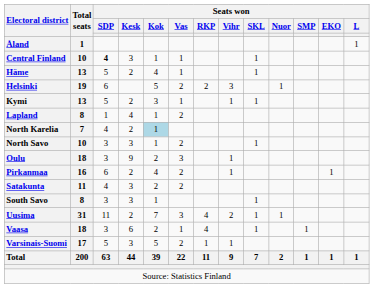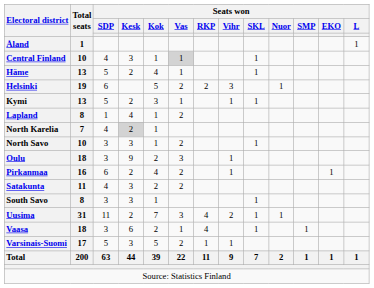Central Finland | Seats won / SDP: bold -> normal
Central Finland | Seats won / Vas: no background -> lightgrey background
North Karelia | Seats won / Kesk: no background -> lightgrey background
North Karelia | Seats won / Kok: lightblue background -> no background
